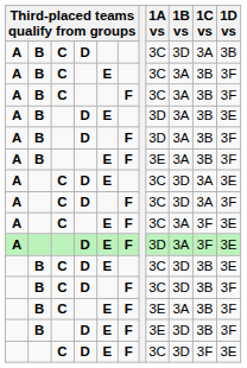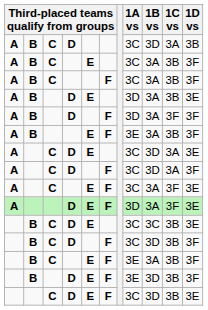row 6 | 1C vs: 3B -> 3F
row 12 | 1B vs: 3D -> 3C
row 16 | 1C vs: 3F -> 3B
